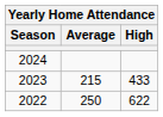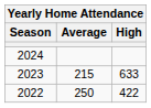2023 | High: 433 -> 633
2022 | High: 622 -> 422
